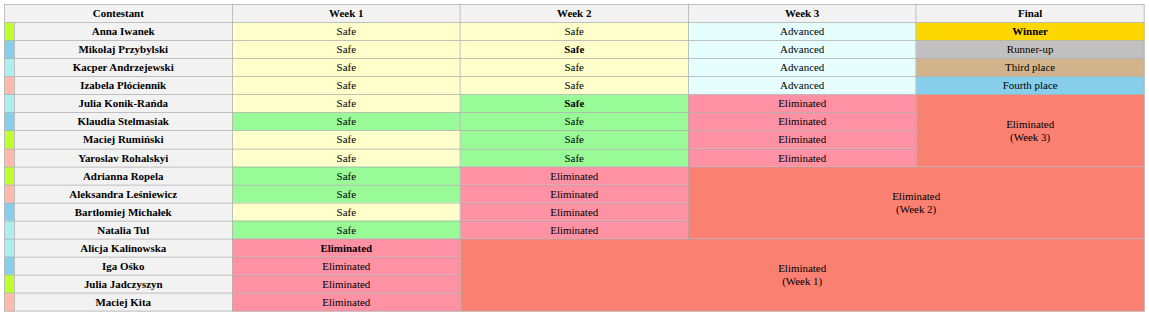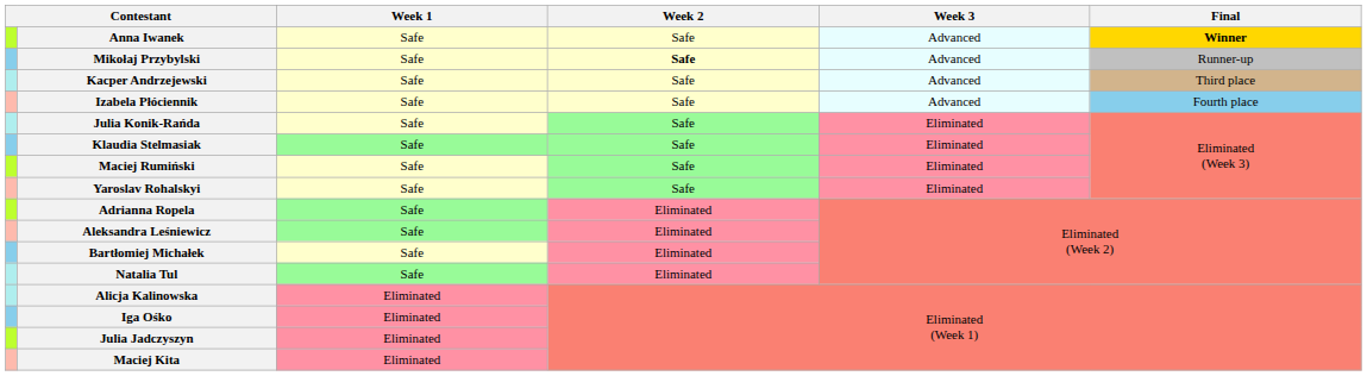Julia Konik-Rańda | Week 2: bold -> normal
Alicja Kalinowska | Week 1: bold -> normal
